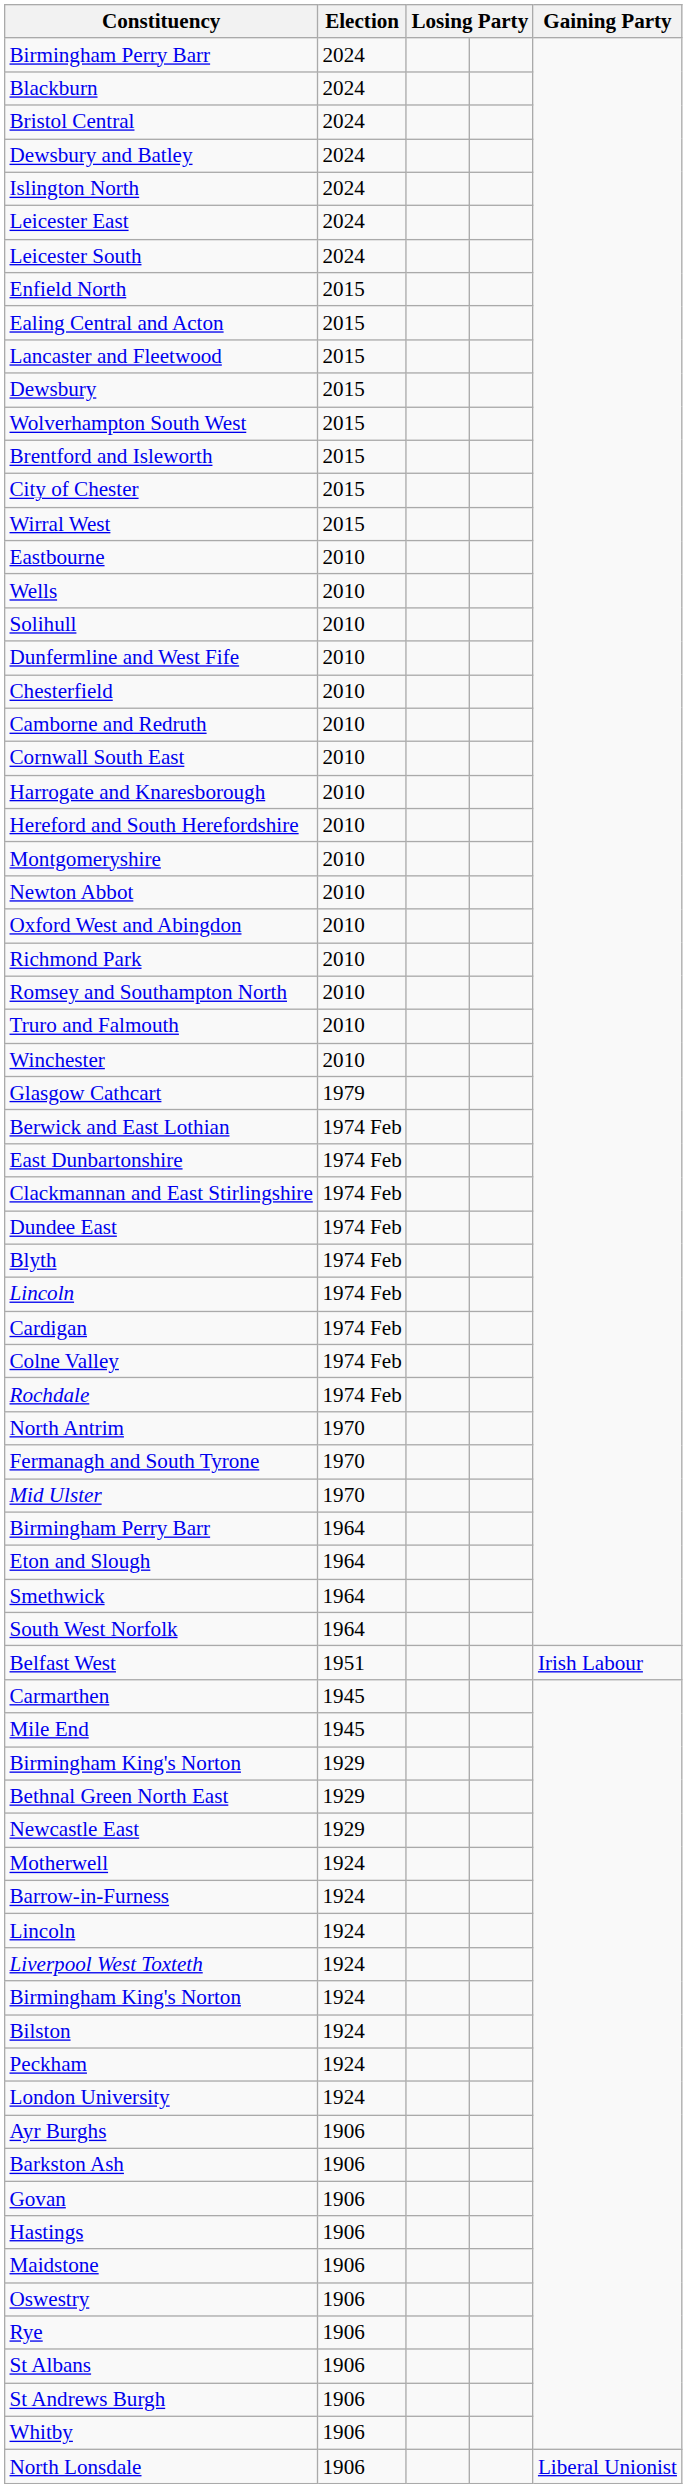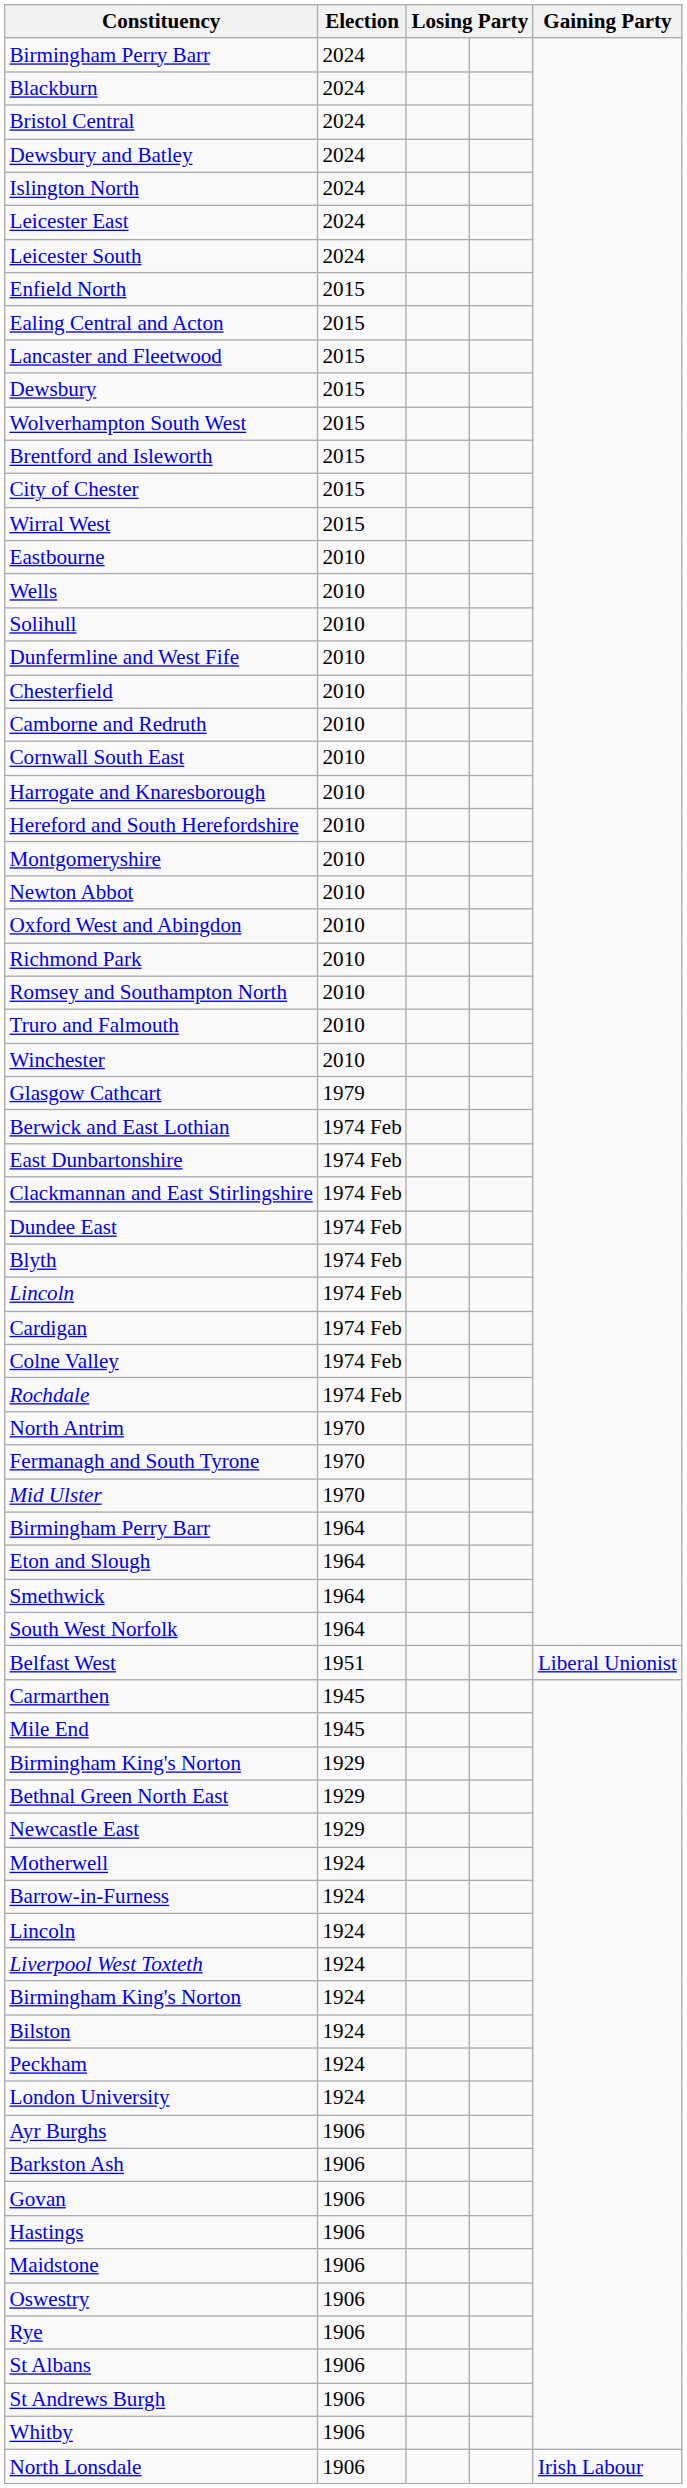Belfast West | column 5: Irish Labour -> Liberal Unionist
North Lonsdale | column 5: Liberal Unionist -> Irish Labour
